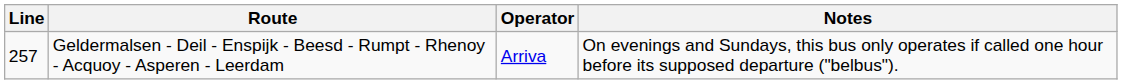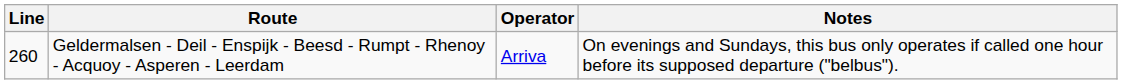row 2 | Line: 257 -> 260
